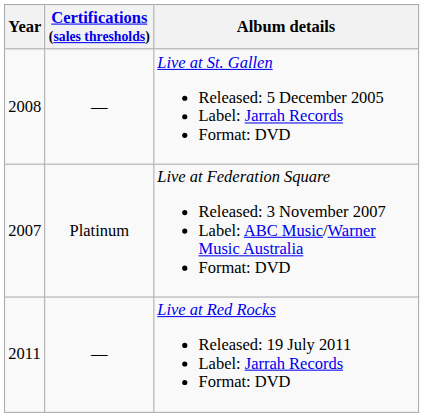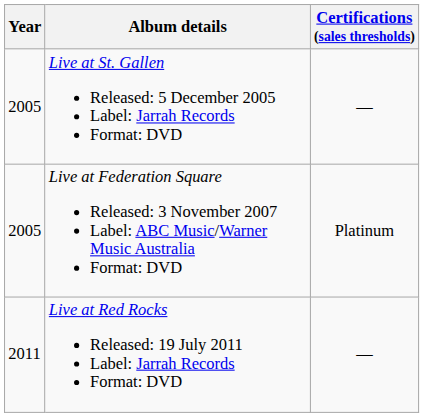columns swapped: Album details <-> Certifications (sales thresholds)
row 2 | Year: 2008 -> 2005
row 3 | Year: 2007 -> 2005
